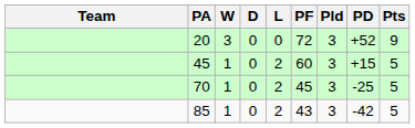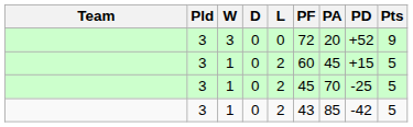columns swapped: Pld <-> PA
